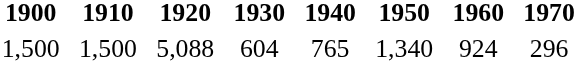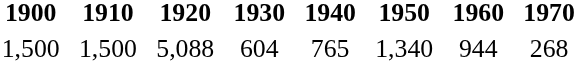row 2 | 1960: 924 -> 944
row 2 | 1970: 296 -> 268
